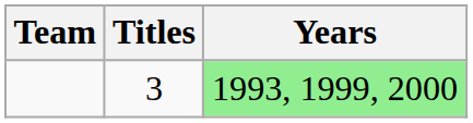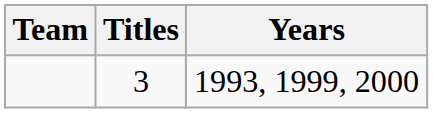row 2 | Years: lightgreen background -> no background
